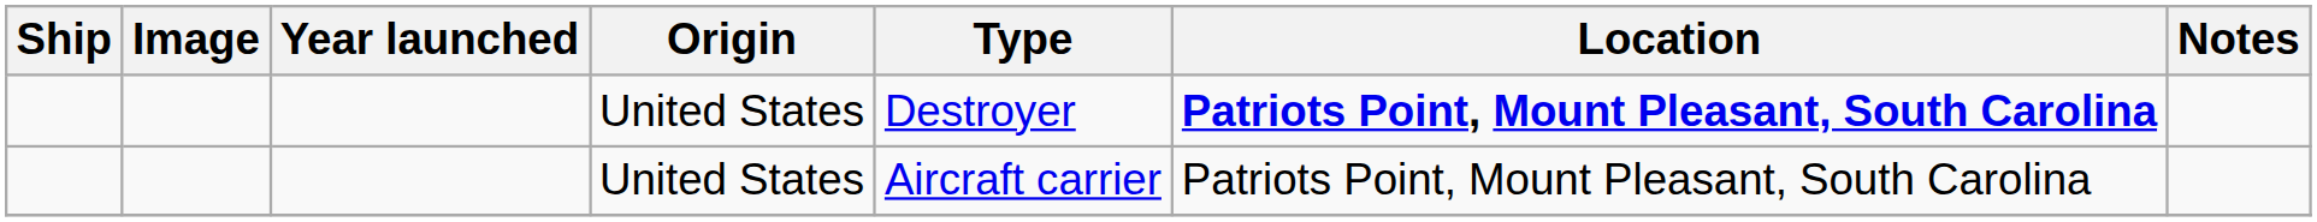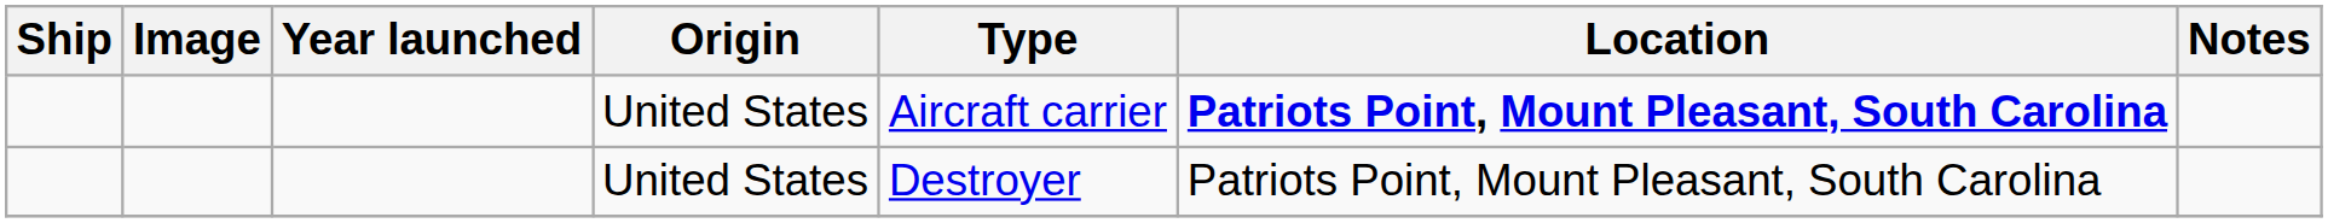row 2 | Type: Destroyer -> Aircraft carrier
row 3 | Type: Aircraft carrier -> Destroyer
